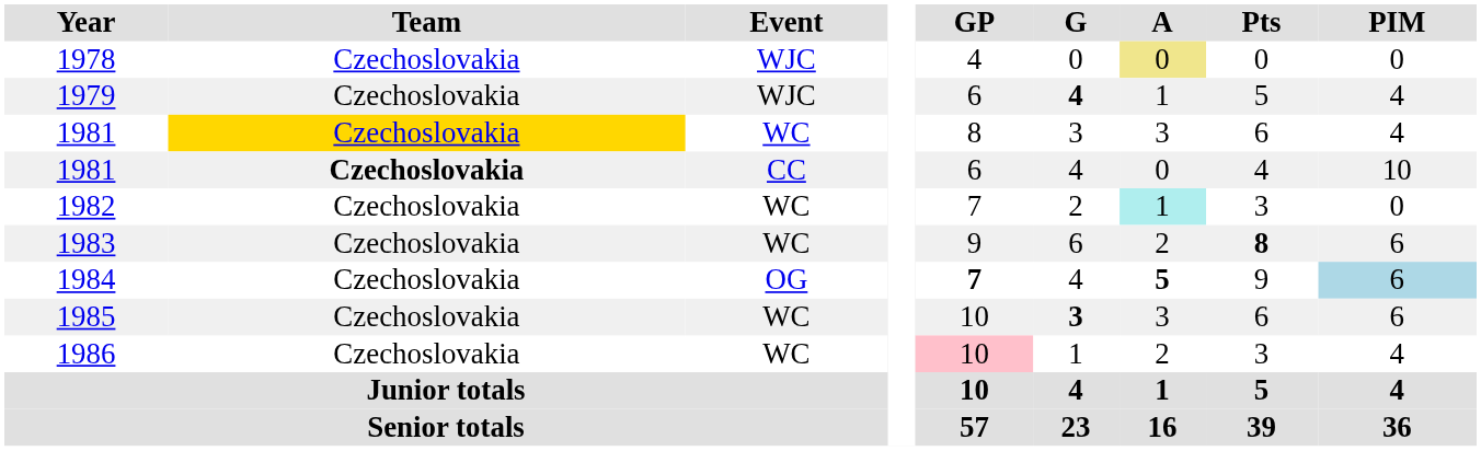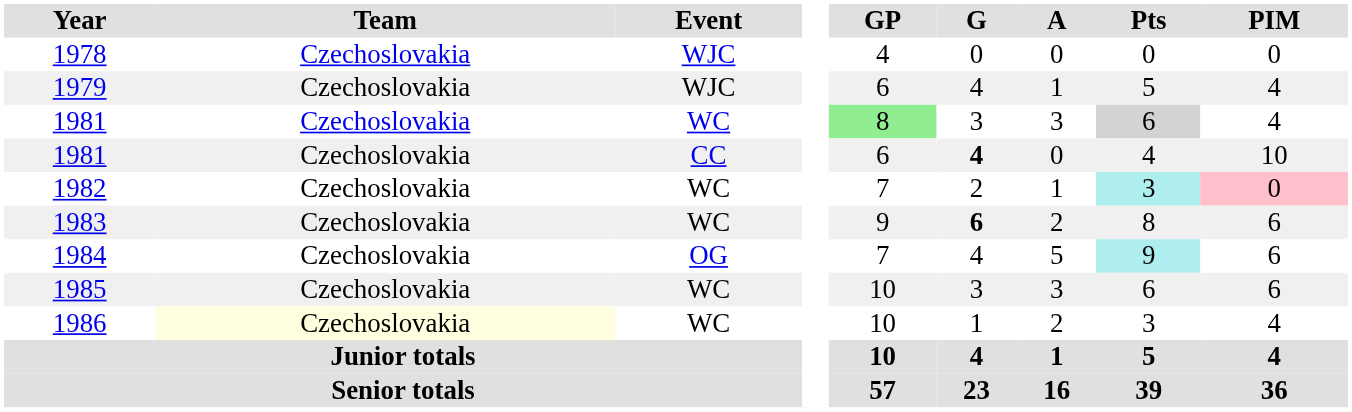1978 | A: khaki background -> no background
1979 | G: bold -> normal
1981 / WC | Team: gold background -> no background
1981 / WC | GP: no background -> lightgreen background
1981 / WC | Pts: no background -> lightgrey background
1981 / CC | Team: bold -> normal
1981 / CC | G: normal -> bold
1982 | A: paleturquoise background -> no background
1982 | Pts: no background -> paleturquoise background
1982 | PIM: no background -> pink background
1983 | G: normal -> bold
1983 | Pts: bold -> normal
1984 | GP: bold -> normal
1984 | A: bold -> normal
1984 | Pts: no background -> paleturquoise background
1984 | PIM: lightblue background -> no background
1985 | G: bold -> normal
1986 | Team: no background -> lightyellow background
1986 | GP: pink background -> no background
